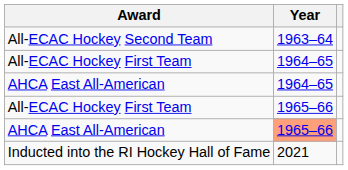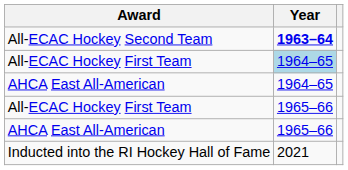All-ECAC Hockey Second Team | Year: normal -> bold
All-ECAC Hockey First Team / 1964–65 | Year: no background -> lightblue background
AHCA East All-American / 1965–66 | Year: lightsalmon background -> no background
